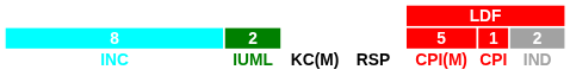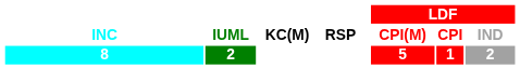rows swapped: 8 <-> INC
